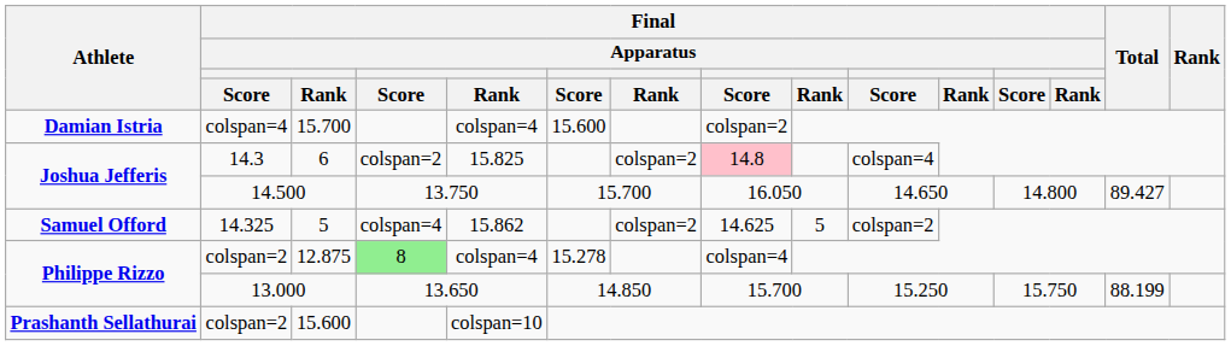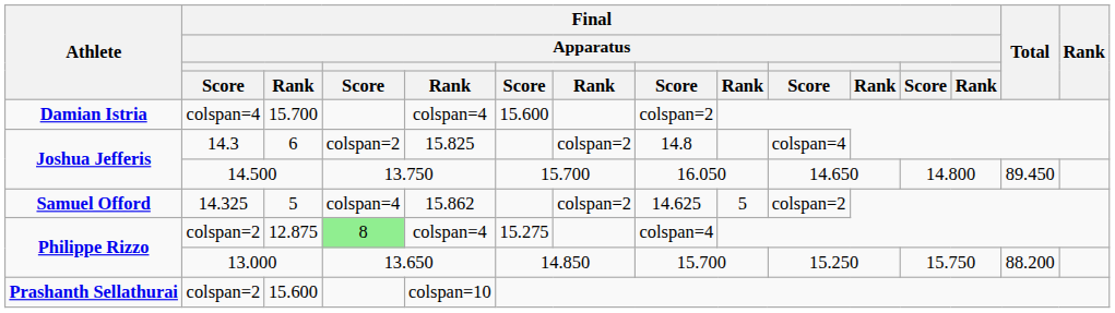6 | column 8: pink background -> no background
14.500 | Total: 89.427 -> 89.450
12.875 | column 6: 15.278 -> 15.275
13.000 | Total: 88.199 -> 88.200
